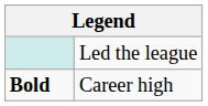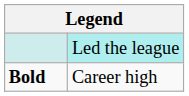row 2 | column 2: no background -> paleturquoise background
